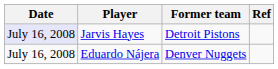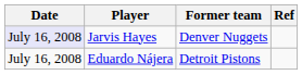Jarvis Hayes | Former team: Detroit Pistons -> Denver Nuggets
Eduardo Nájera | Former team: Denver Nuggets -> Detroit Pistons
